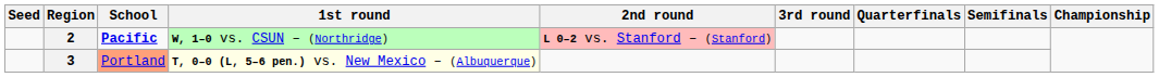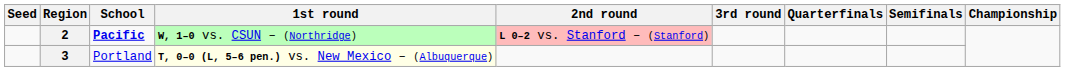3 | School: lightsalmon background -> no background
